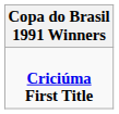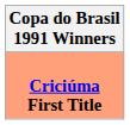row 2 | column 1: no background -> lightsalmon background
